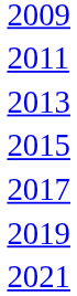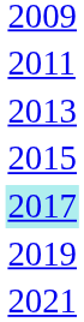2017 | column 1: no background -> paleturquoise background
